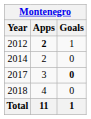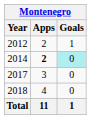2012 | Apps: bold -> normal
2014 | Apps: normal -> bold
2014 | Goals: no background -> paleturquoise background
2017 | Goals: bold -> normal
